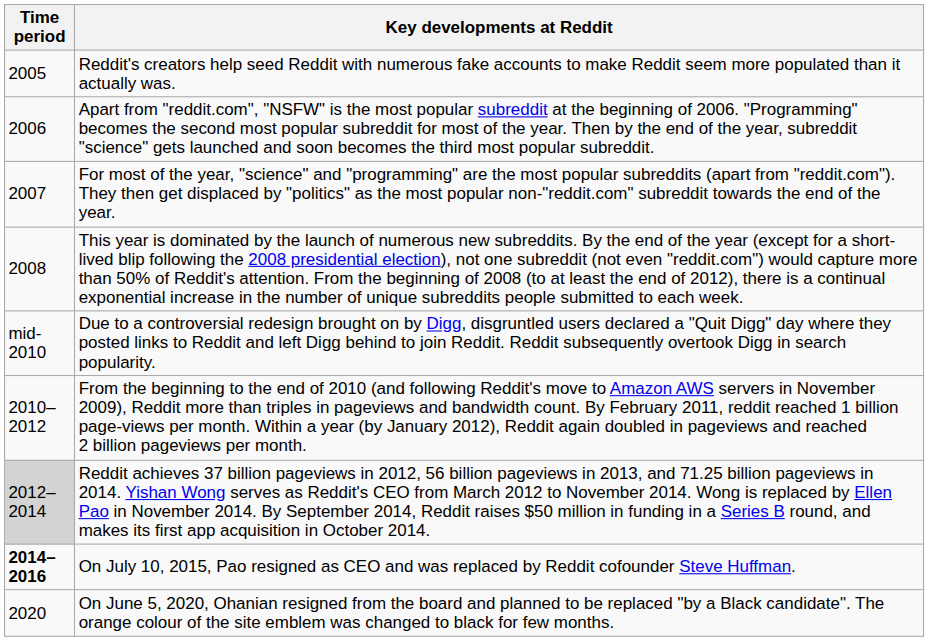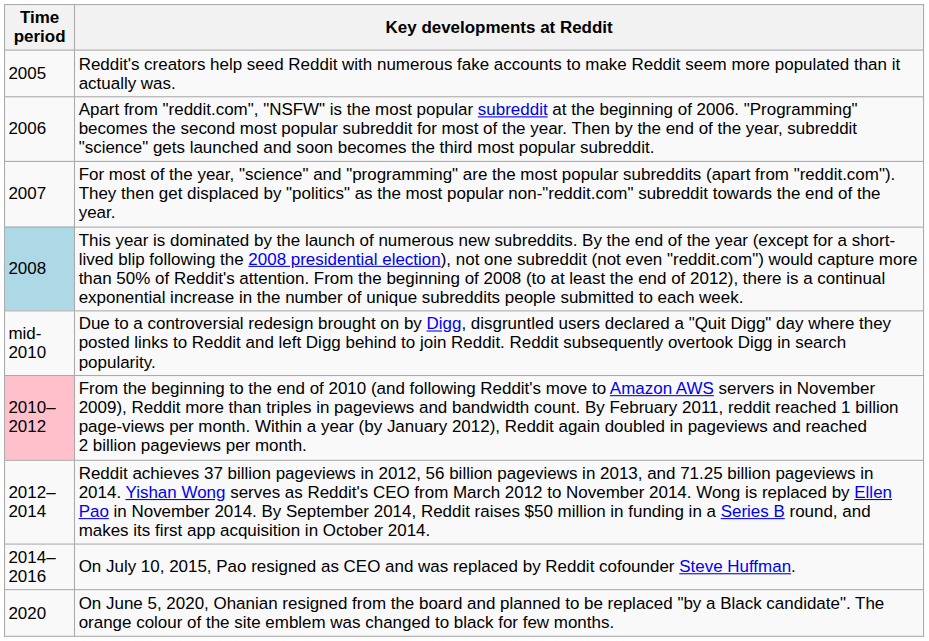row 5 | Time period: no background -> lightblue background
row 7 | Time period: no background -> pink background
row 8 | Time period: lightgrey background -> no background
row 9 | Time period: bold -> normal
